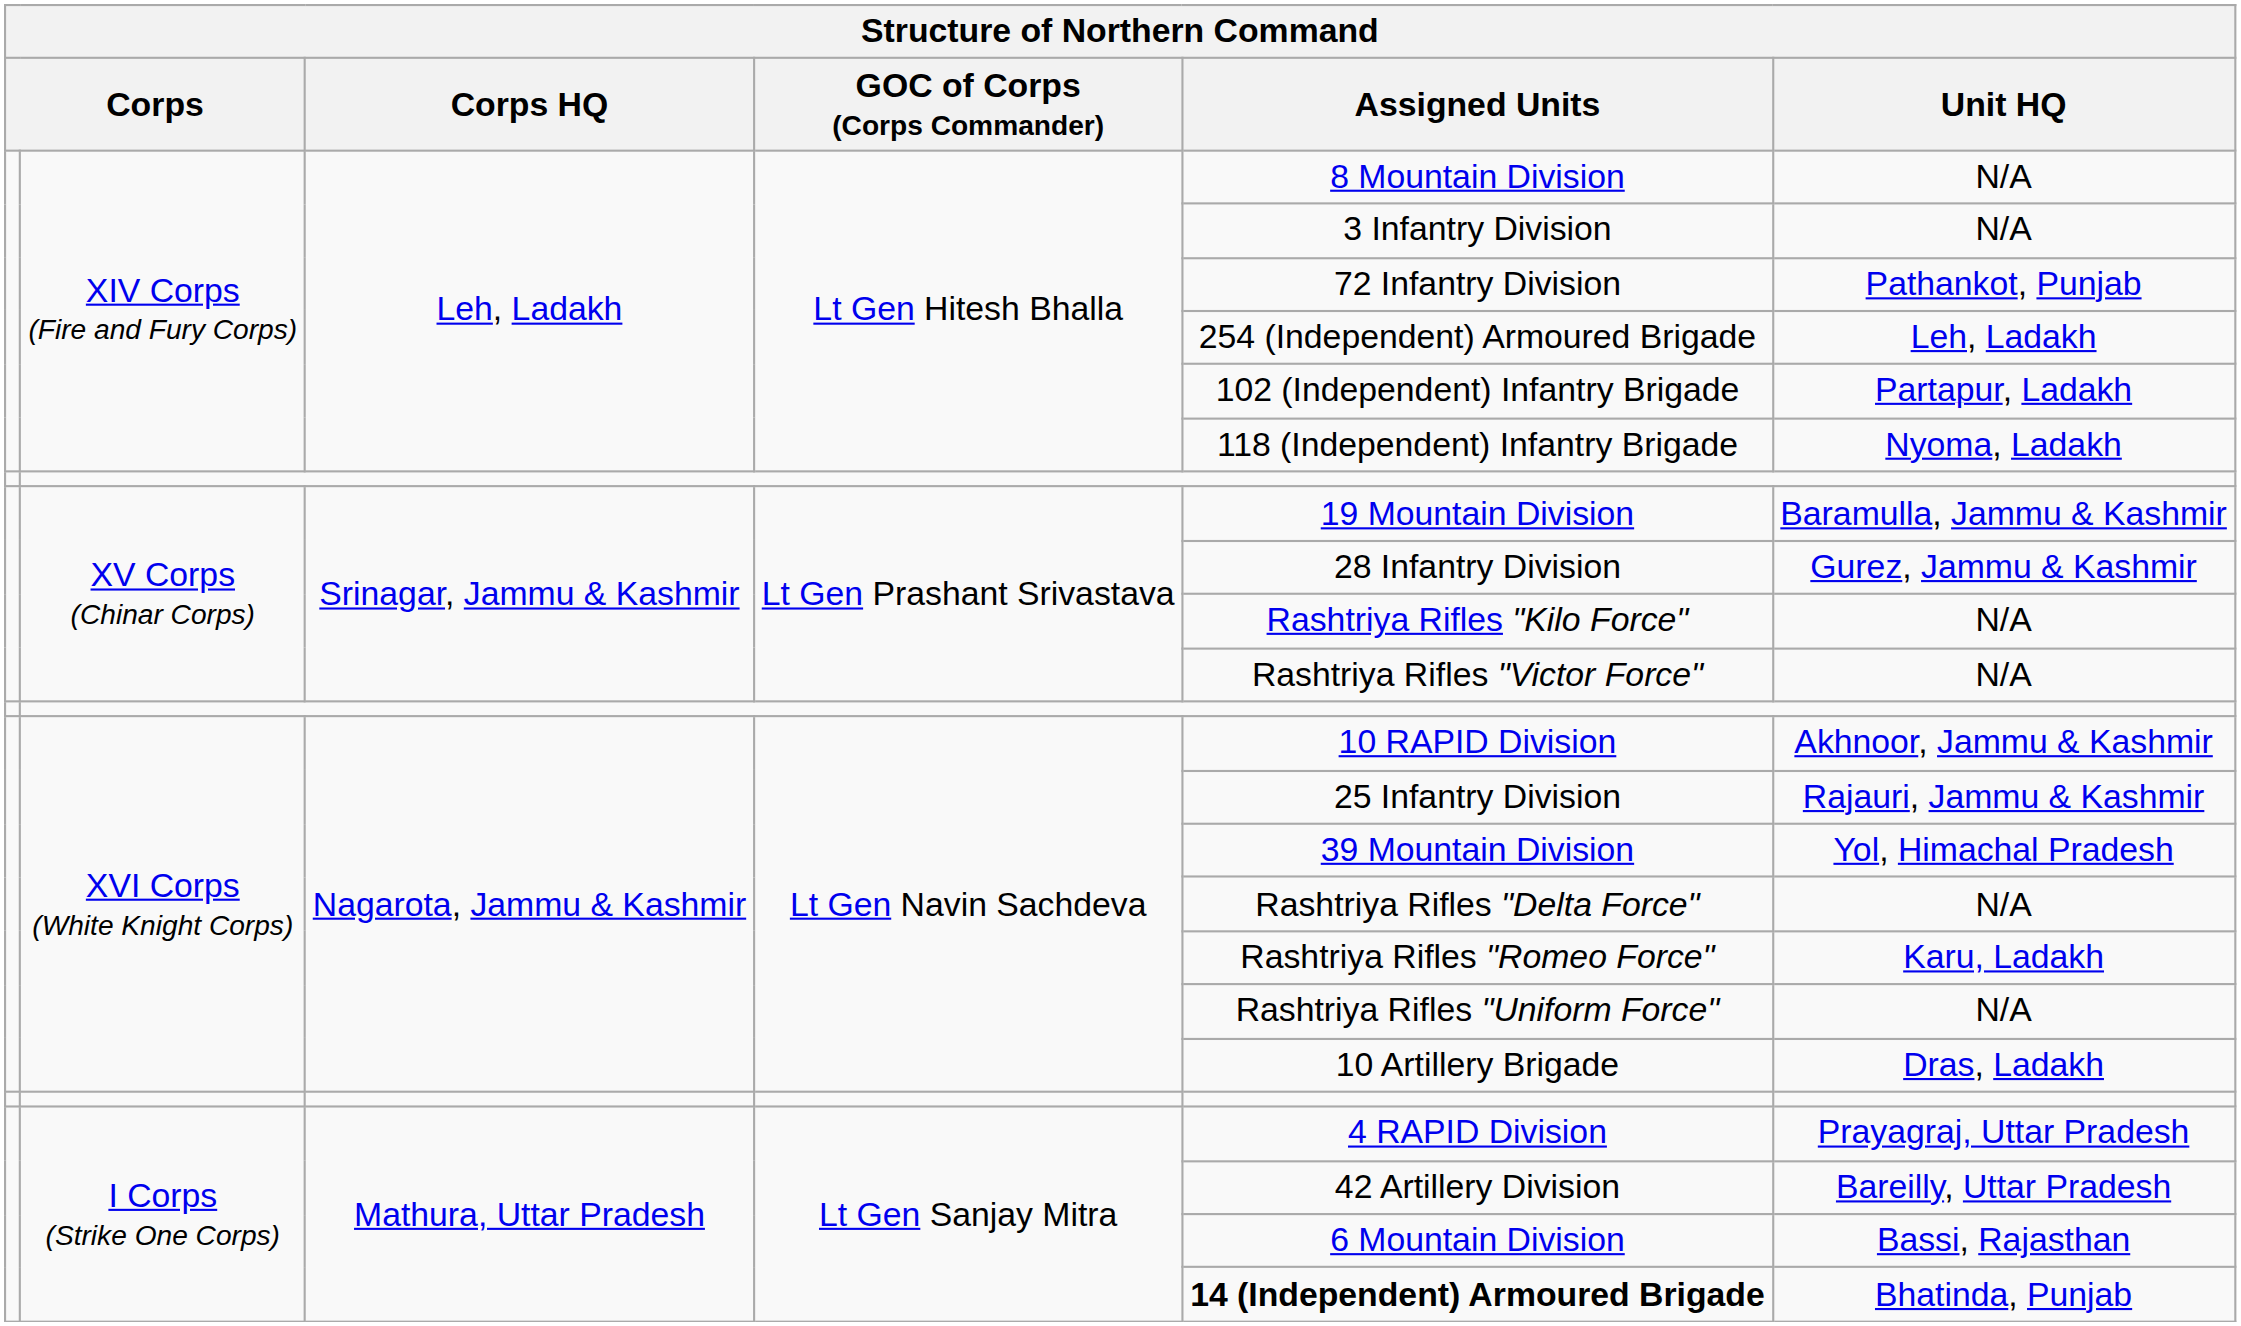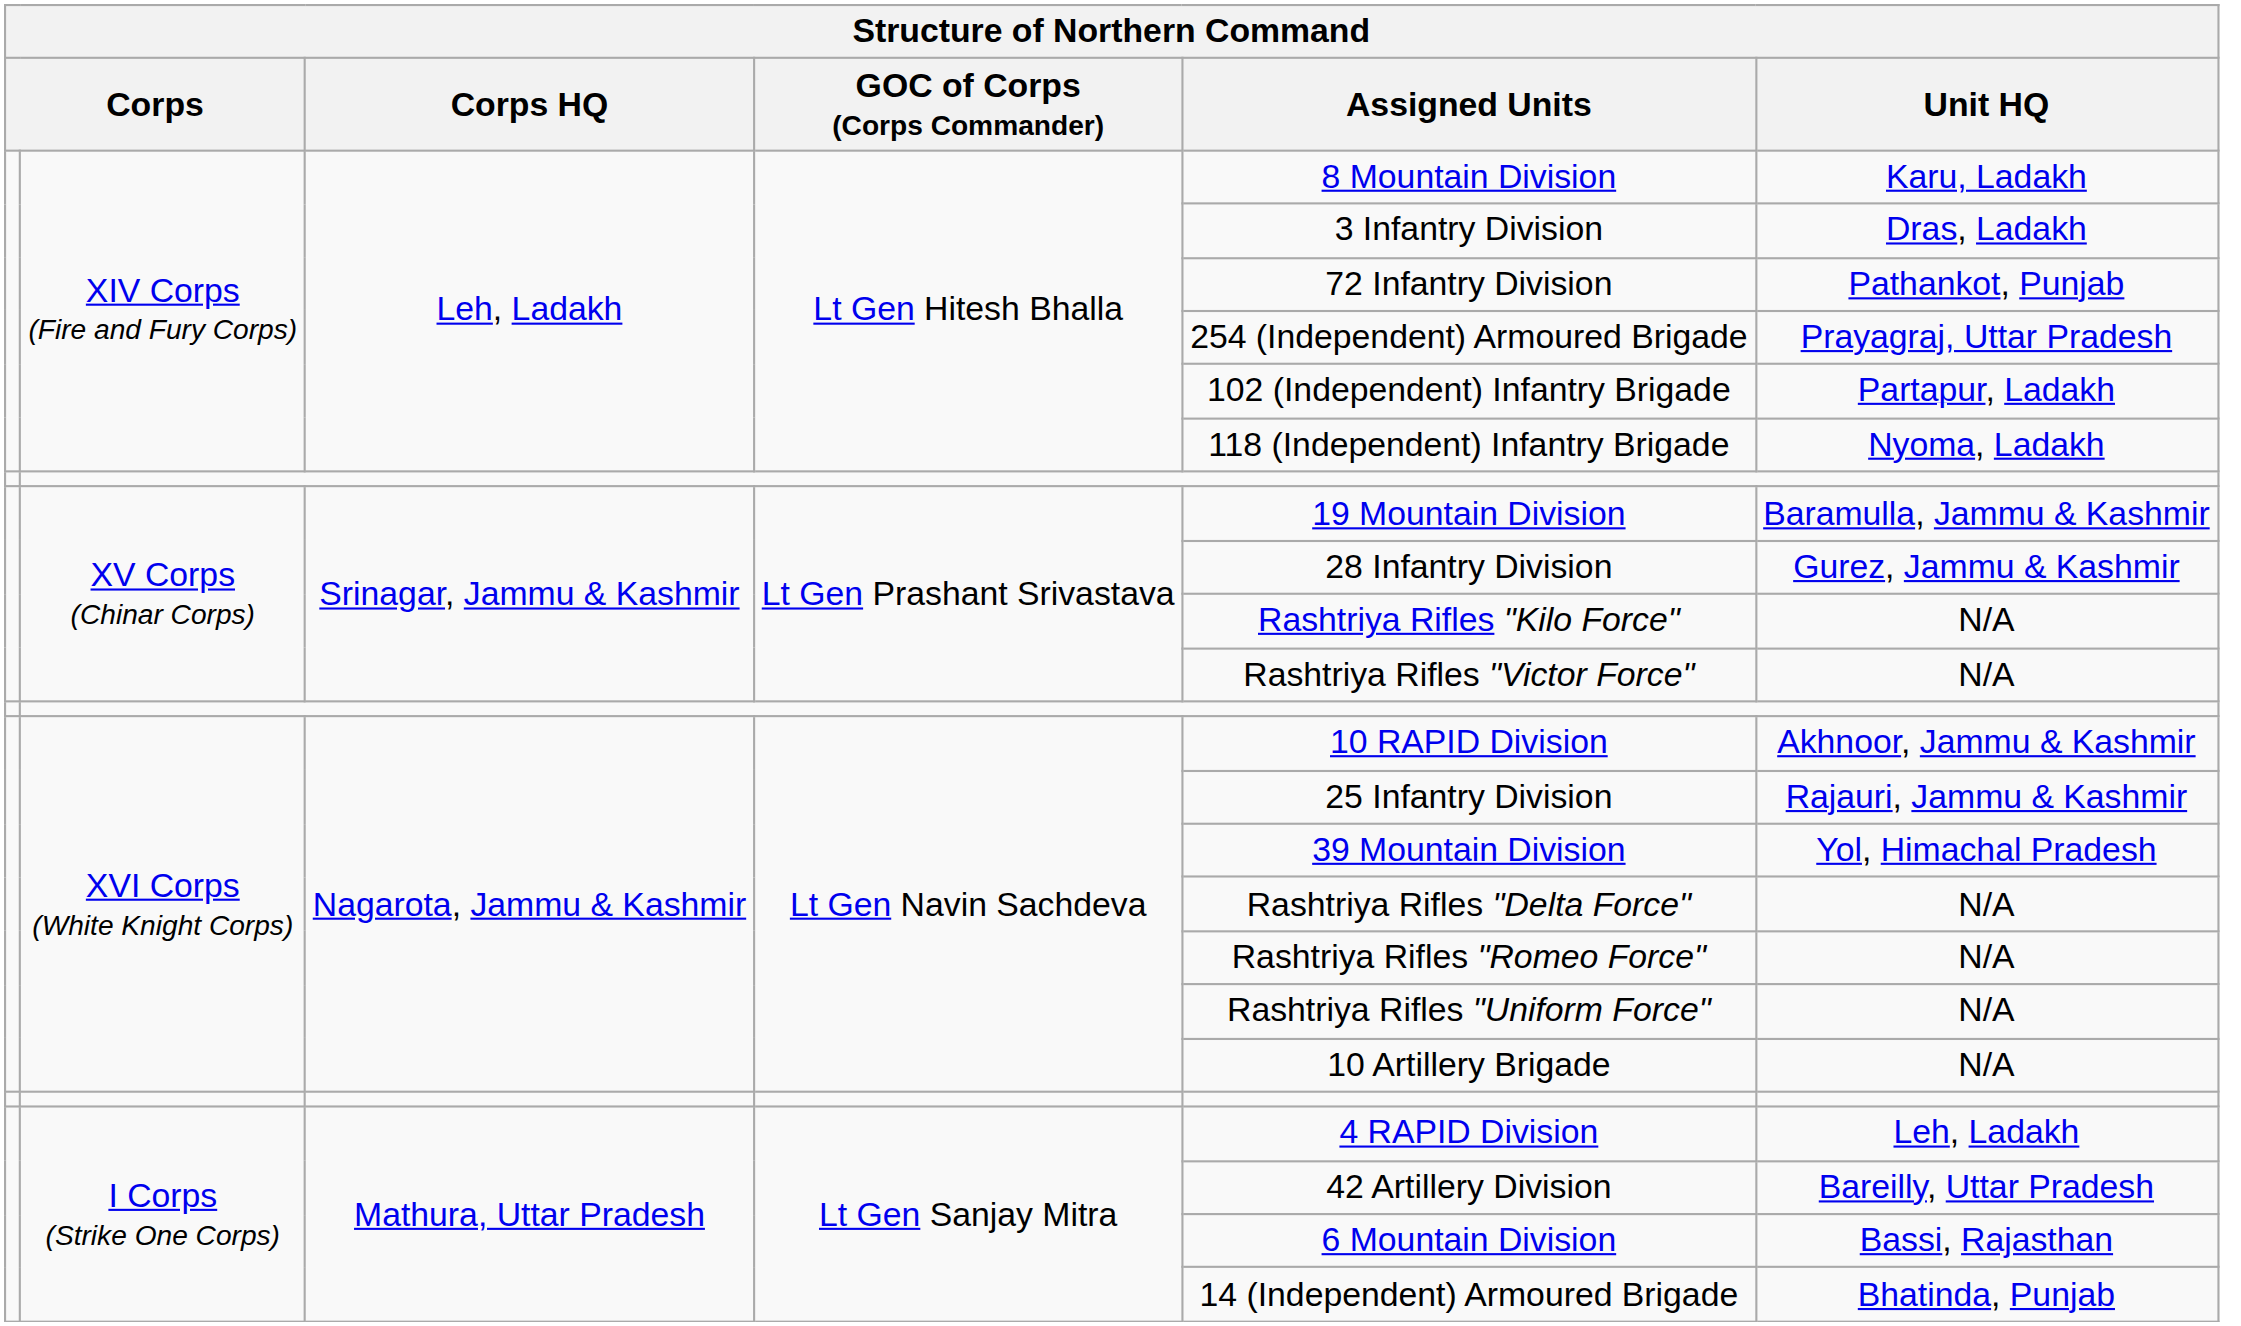row 3 | Unit HQ: N/A -> Karu, Ladakh
row 4 | Unit HQ: N/A -> Dras, Ladakh
row 6 | Unit HQ: Leh, Ladakh -> Prayagraj, Uttar Pradesh
row 19 | Unit HQ: Karu, Ladakh -> N/A
row 21 | Unit HQ: Dras, Ladakh -> N/A
row 23 | Unit HQ: Prayagraj, Uttar Pradesh -> Leh, Ladakh
row 26 | Assigned Units: bold -> normal
